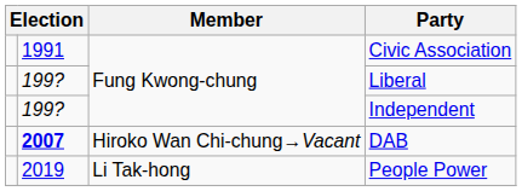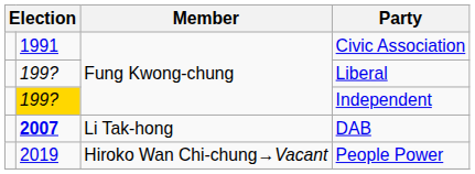Independent | column 2: no background -> gold background
DAB | Member: Hiroko Wan Chi-chung→Vacant -> Li Tak-hong
People Power | Member: Li Tak-hong -> Hiroko Wan Chi-chung→Vacant
